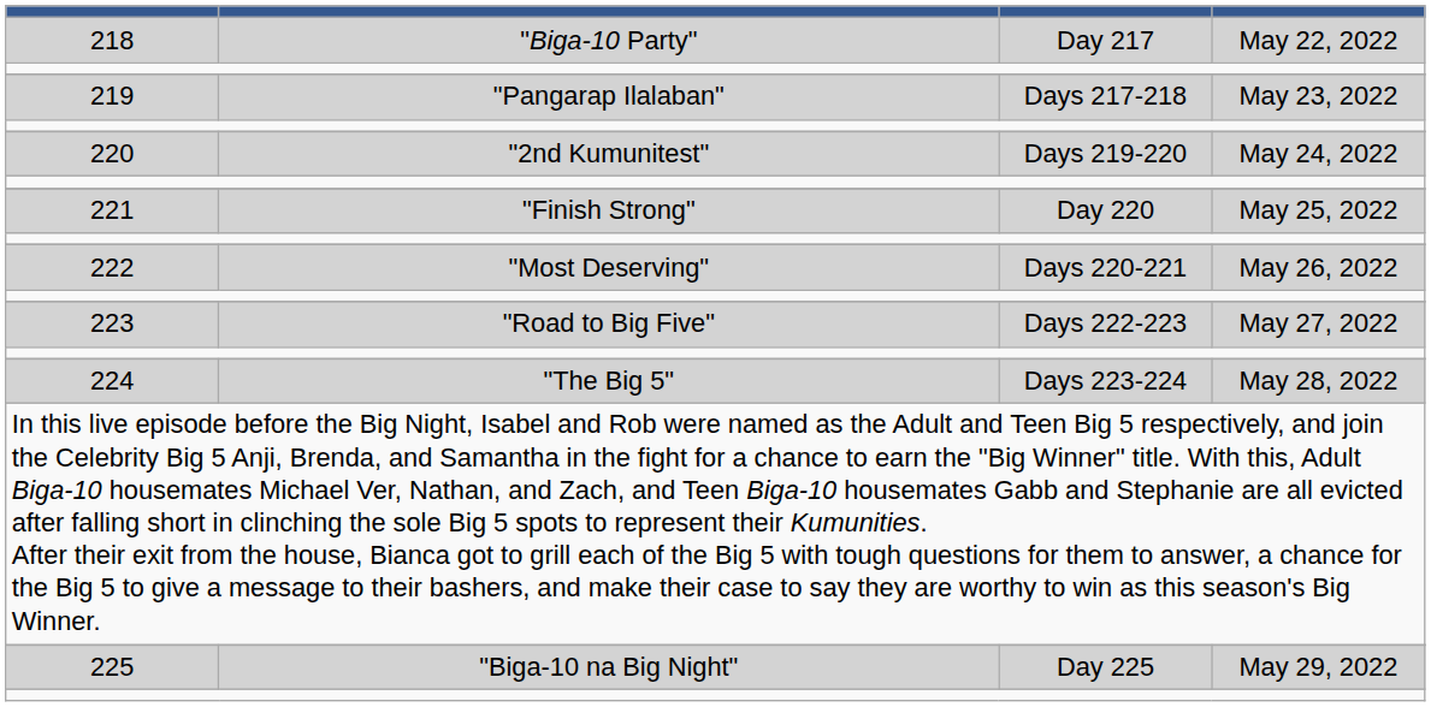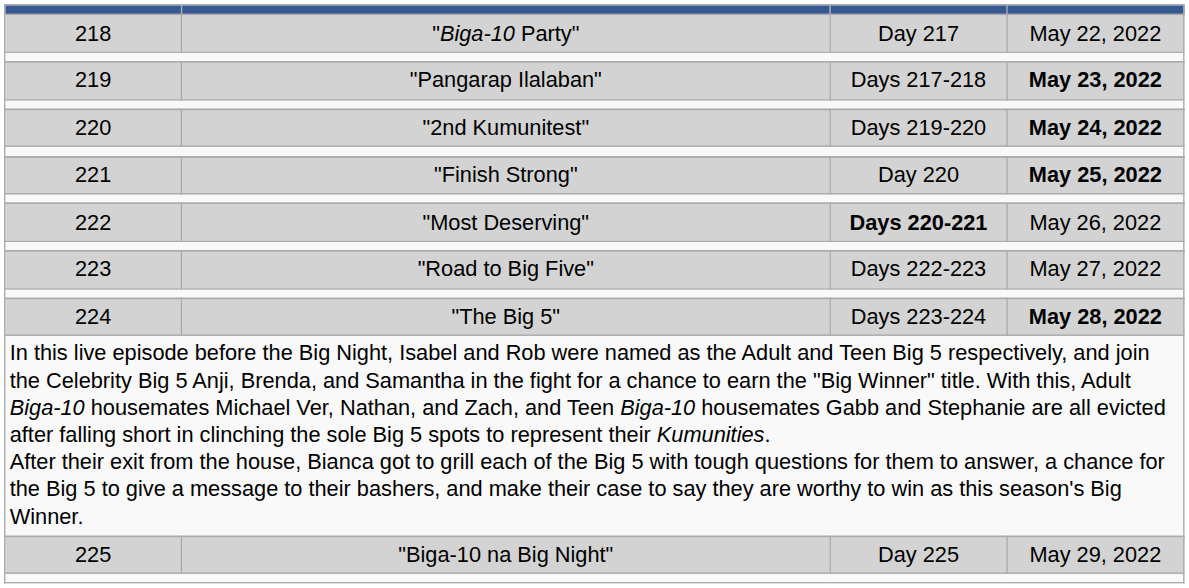219 | column 4: normal -> bold
220 | column 4: normal -> bold
221 | column 4: normal -> bold
222 | column 3: normal -> bold
224 | column 4: normal -> bold
